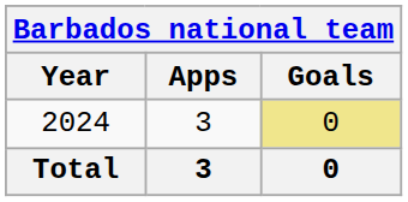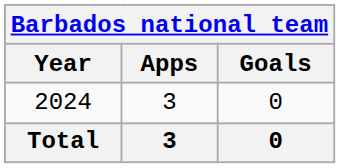2024 | Goals: khaki background -> no background
